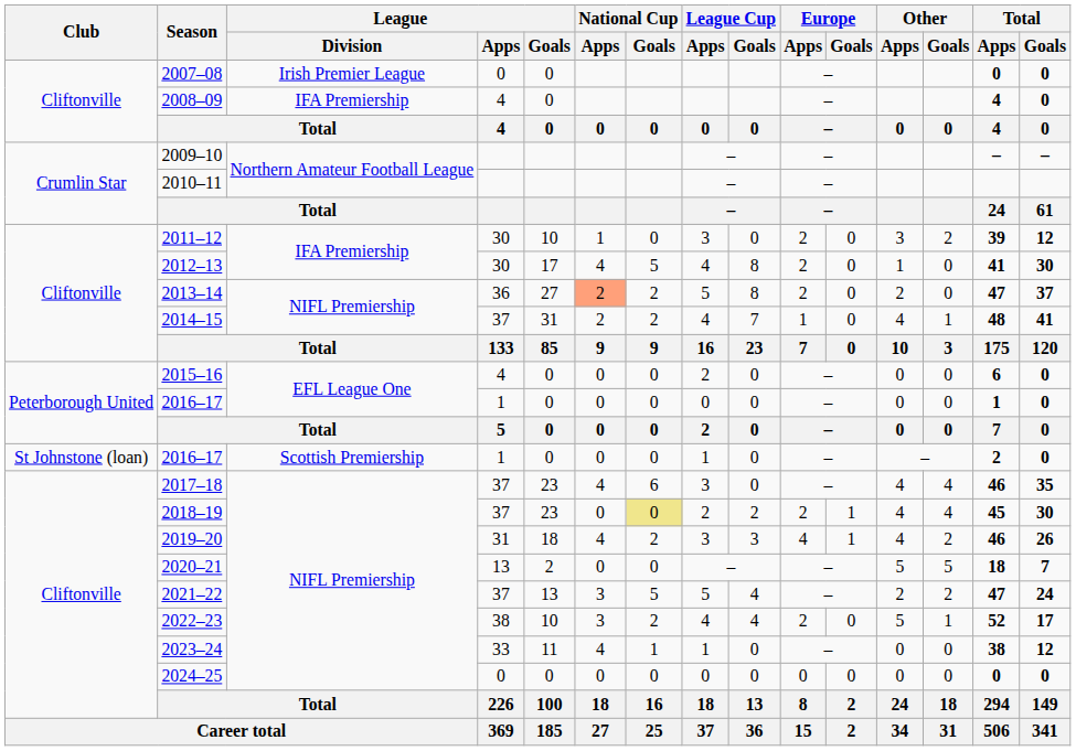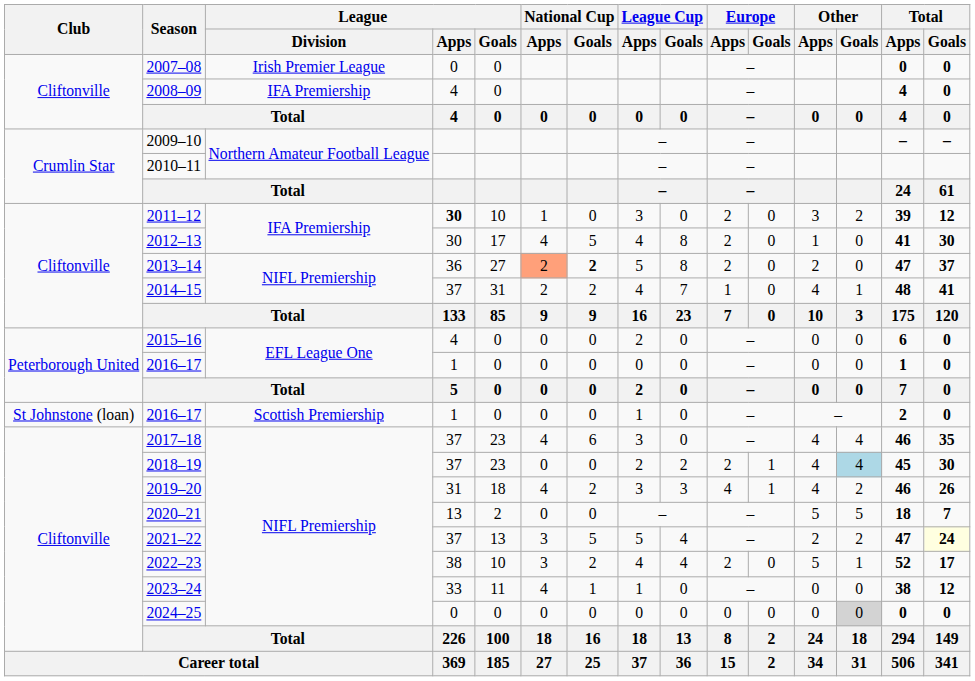2011–12 | League / Apps: normal -> bold
2013–14 | National Cup / Goals: normal -> bold
2018–19 | National Cup / Goals: khaki background -> no background
2018–19 | Other / Goals: no background -> lightblue background
2021–22 | Total / Goals: no background -> lightyellow background
2024–25 | Other / Goals: no background -> lightgrey background
